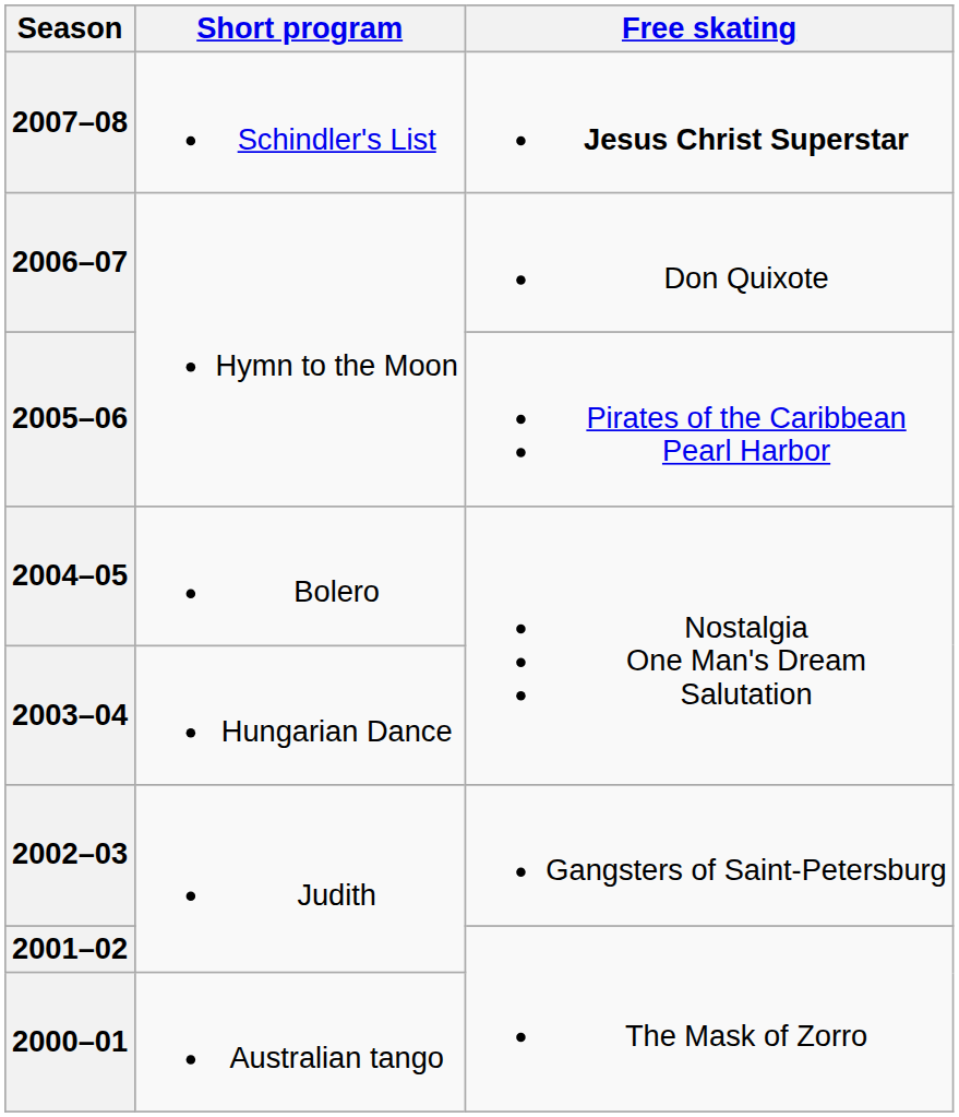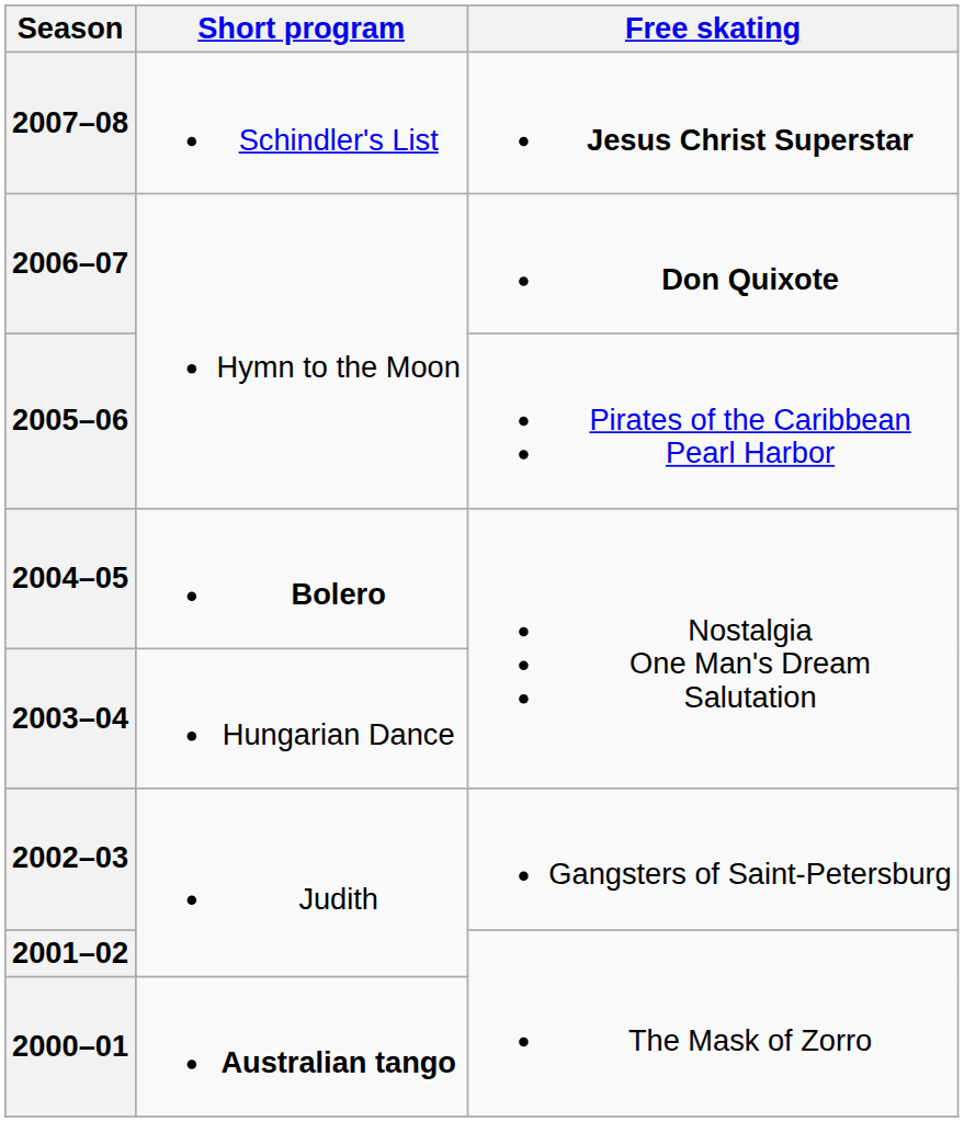2006–07 | Free skating: normal -> bold
2004–05 | Short program: normal -> bold
2000–01 | Short program: normal -> bold
